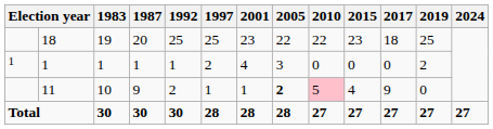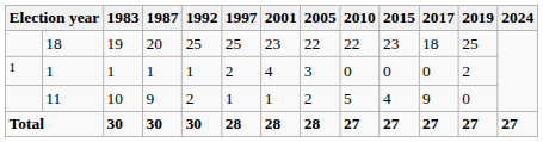11 | 2005: bold -> normal
11 | 2010: pink background -> no background
